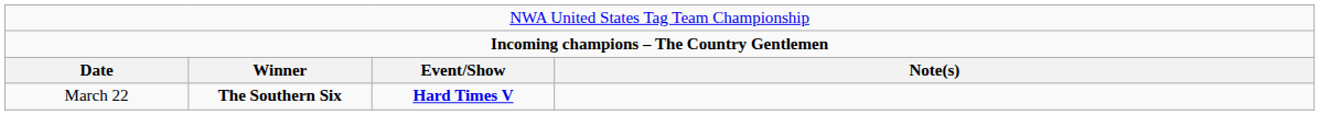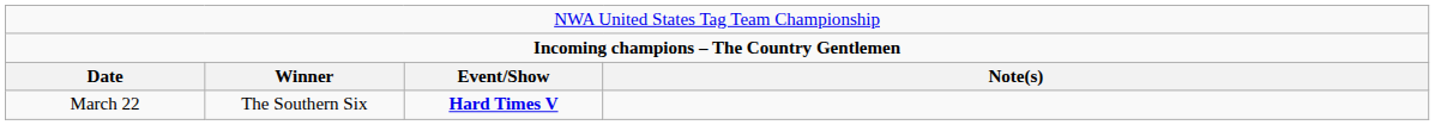March 22 | column 2: bold -> normal
